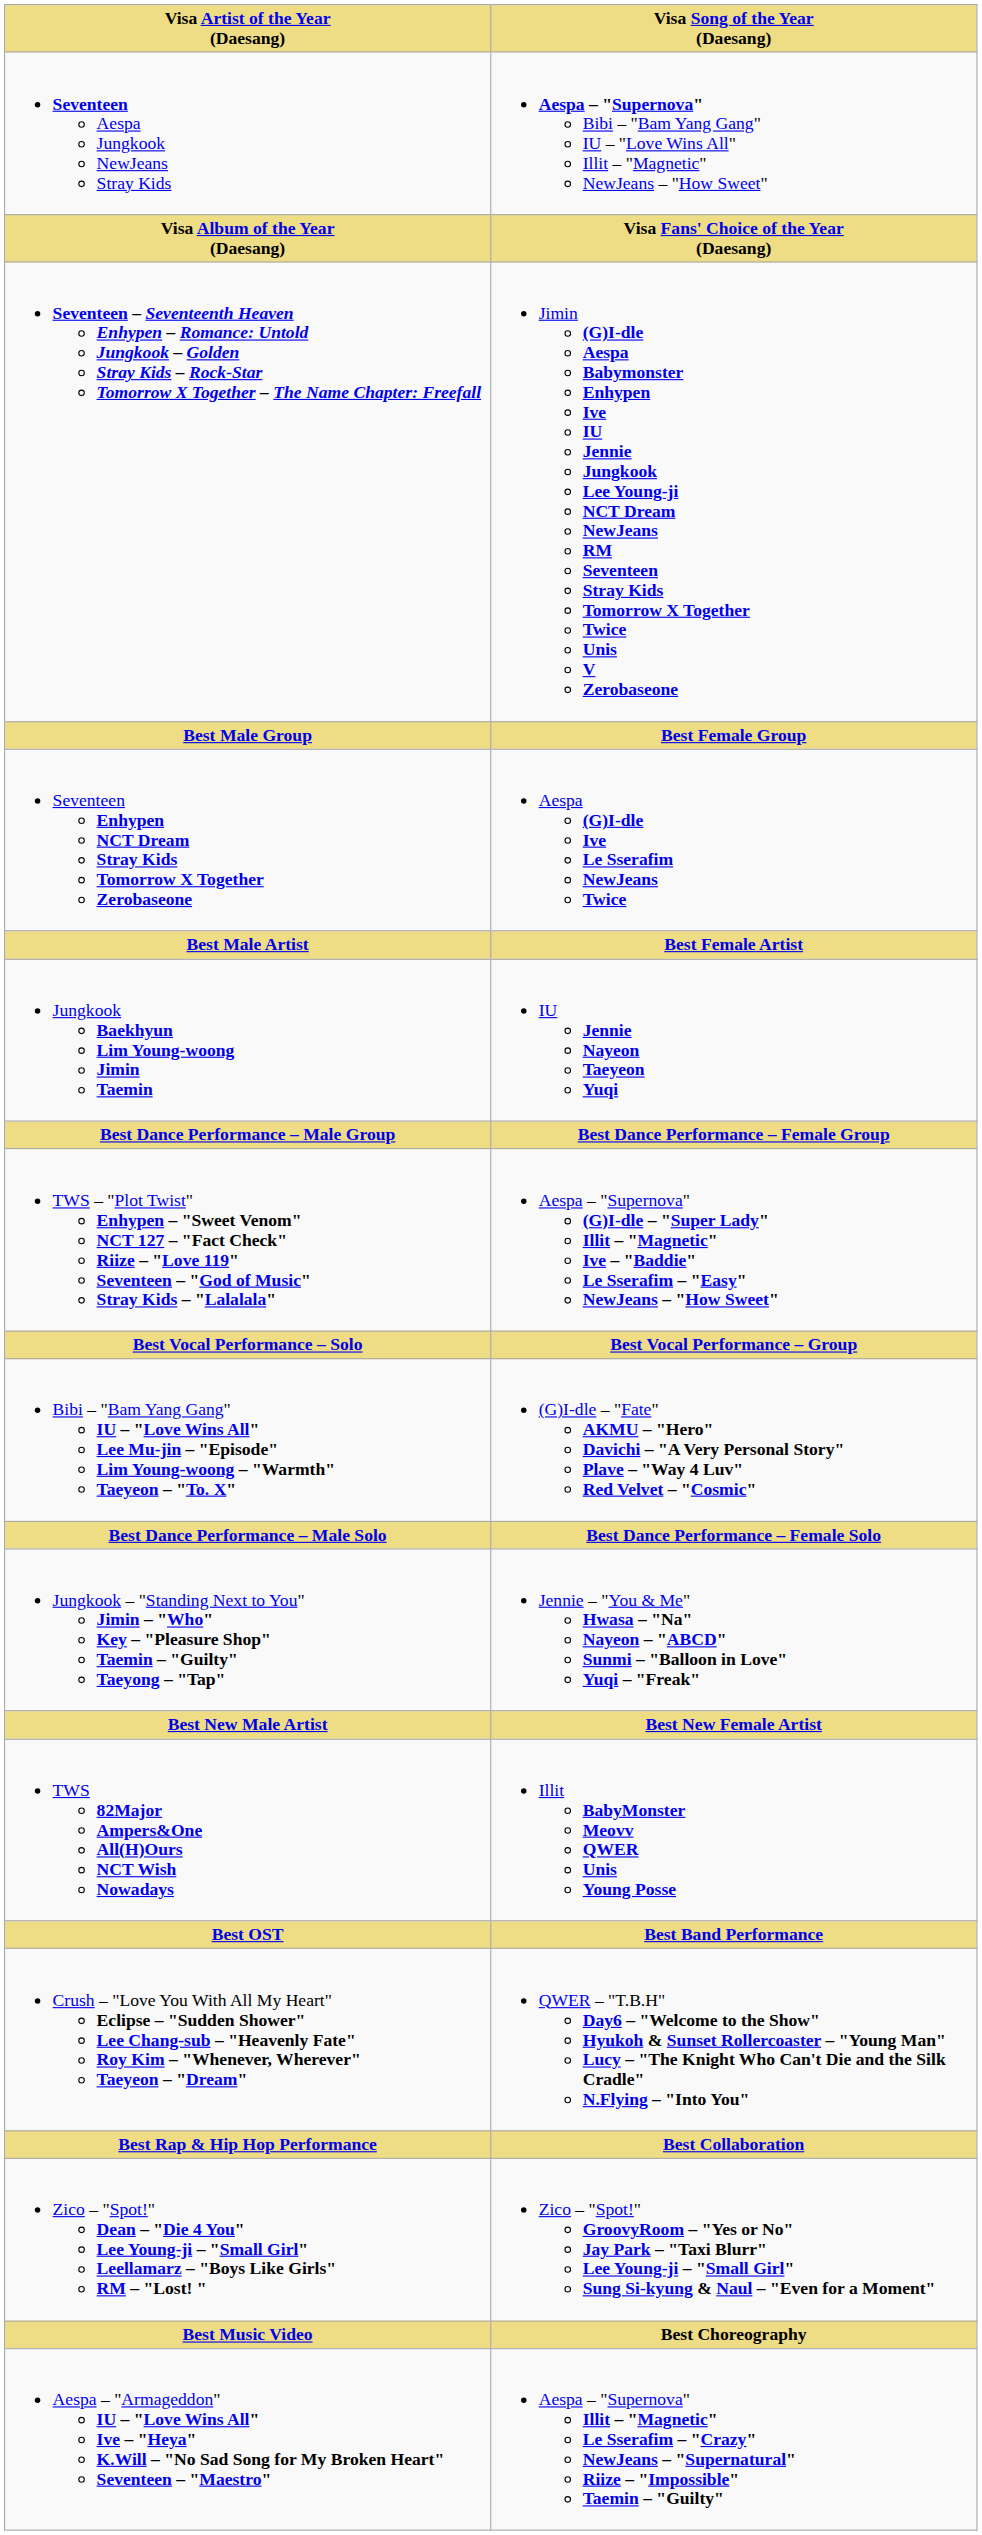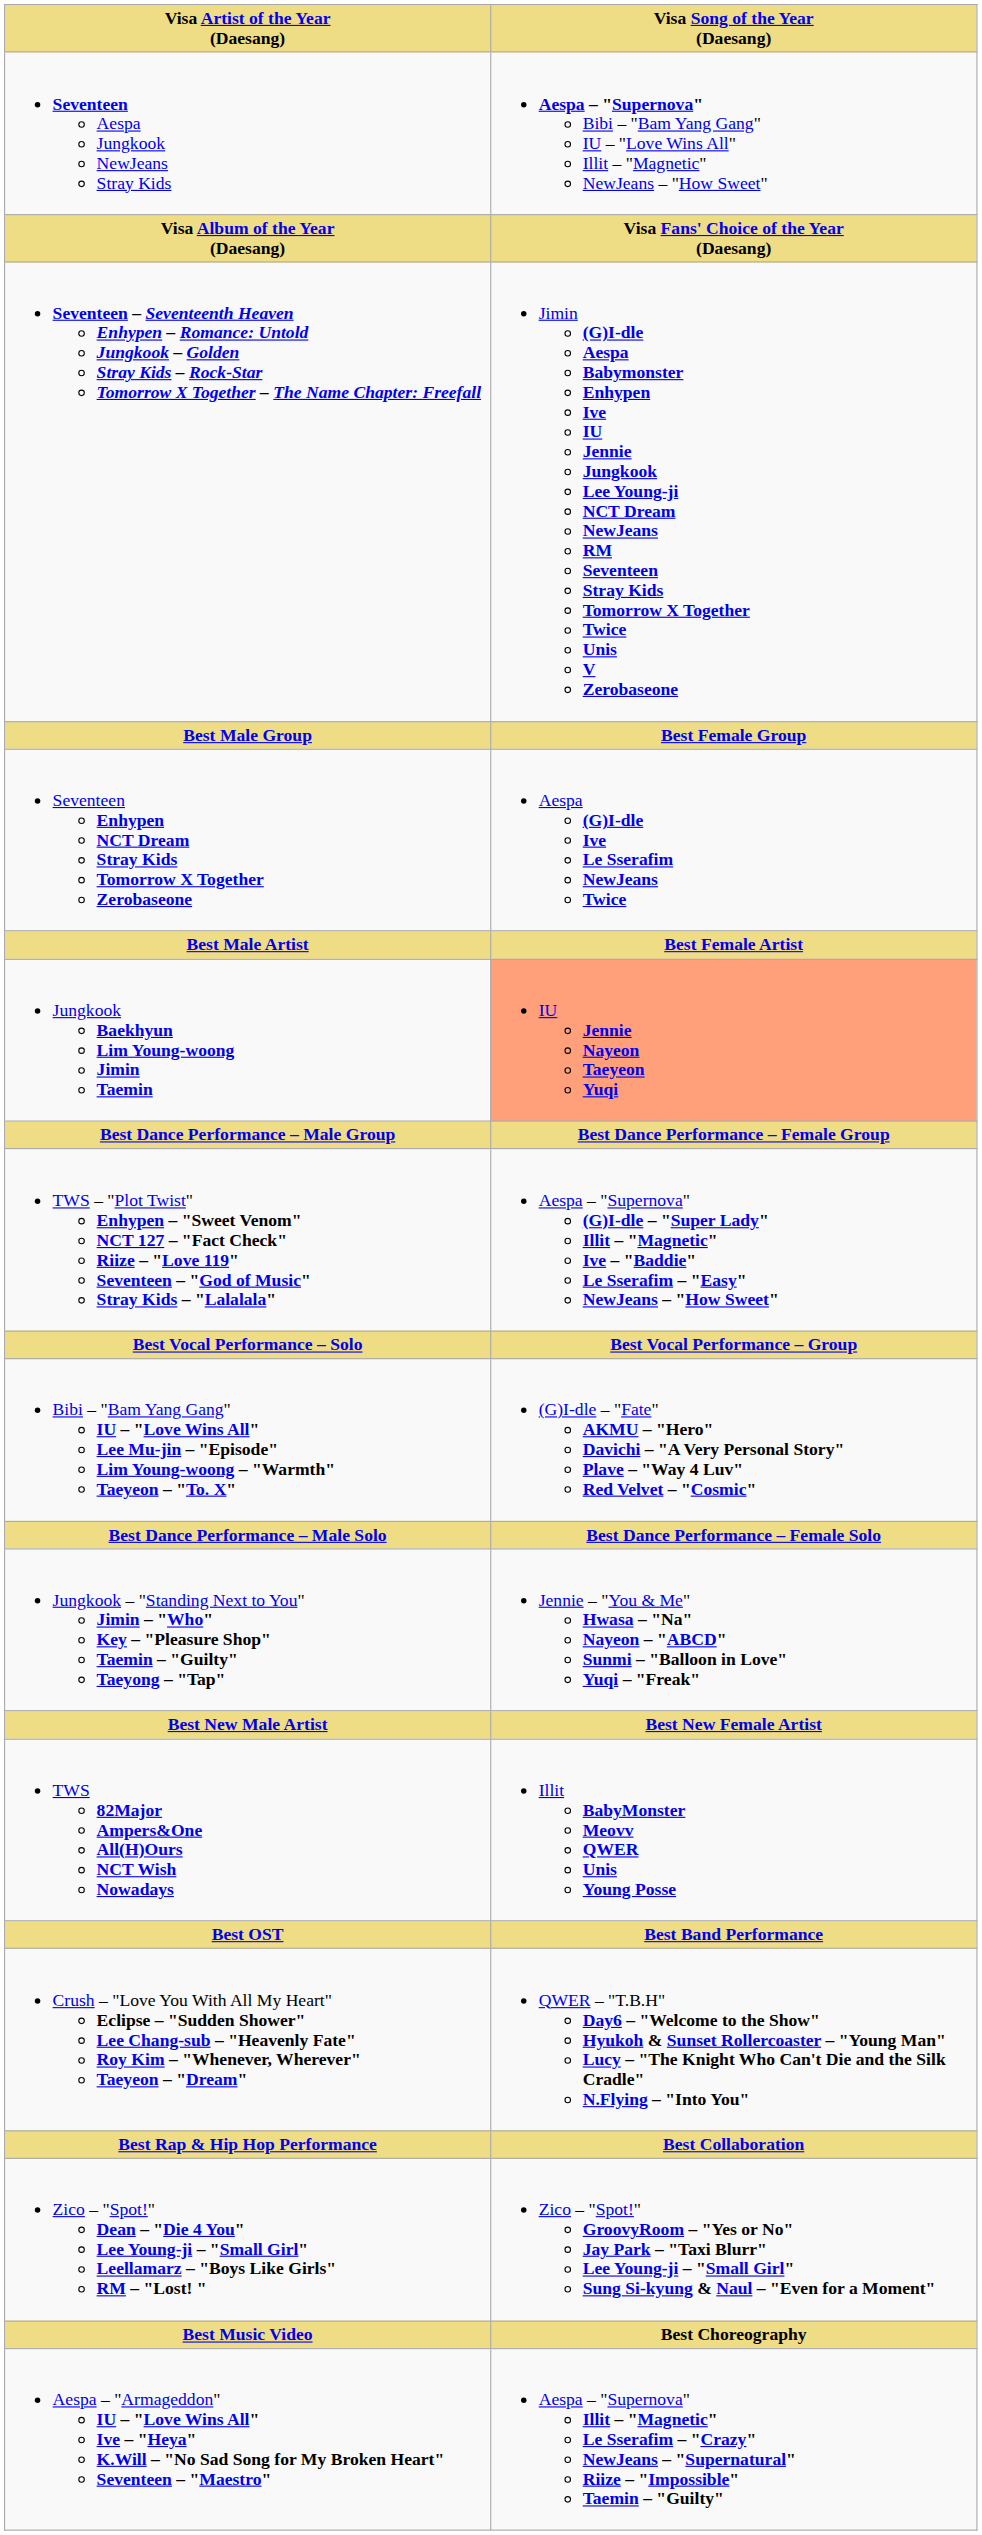Jungkook Baekhyun Lim Young-woong Jimin Taemin | Visa Song of the Year (Daesang): no background -> lightsalmon background
